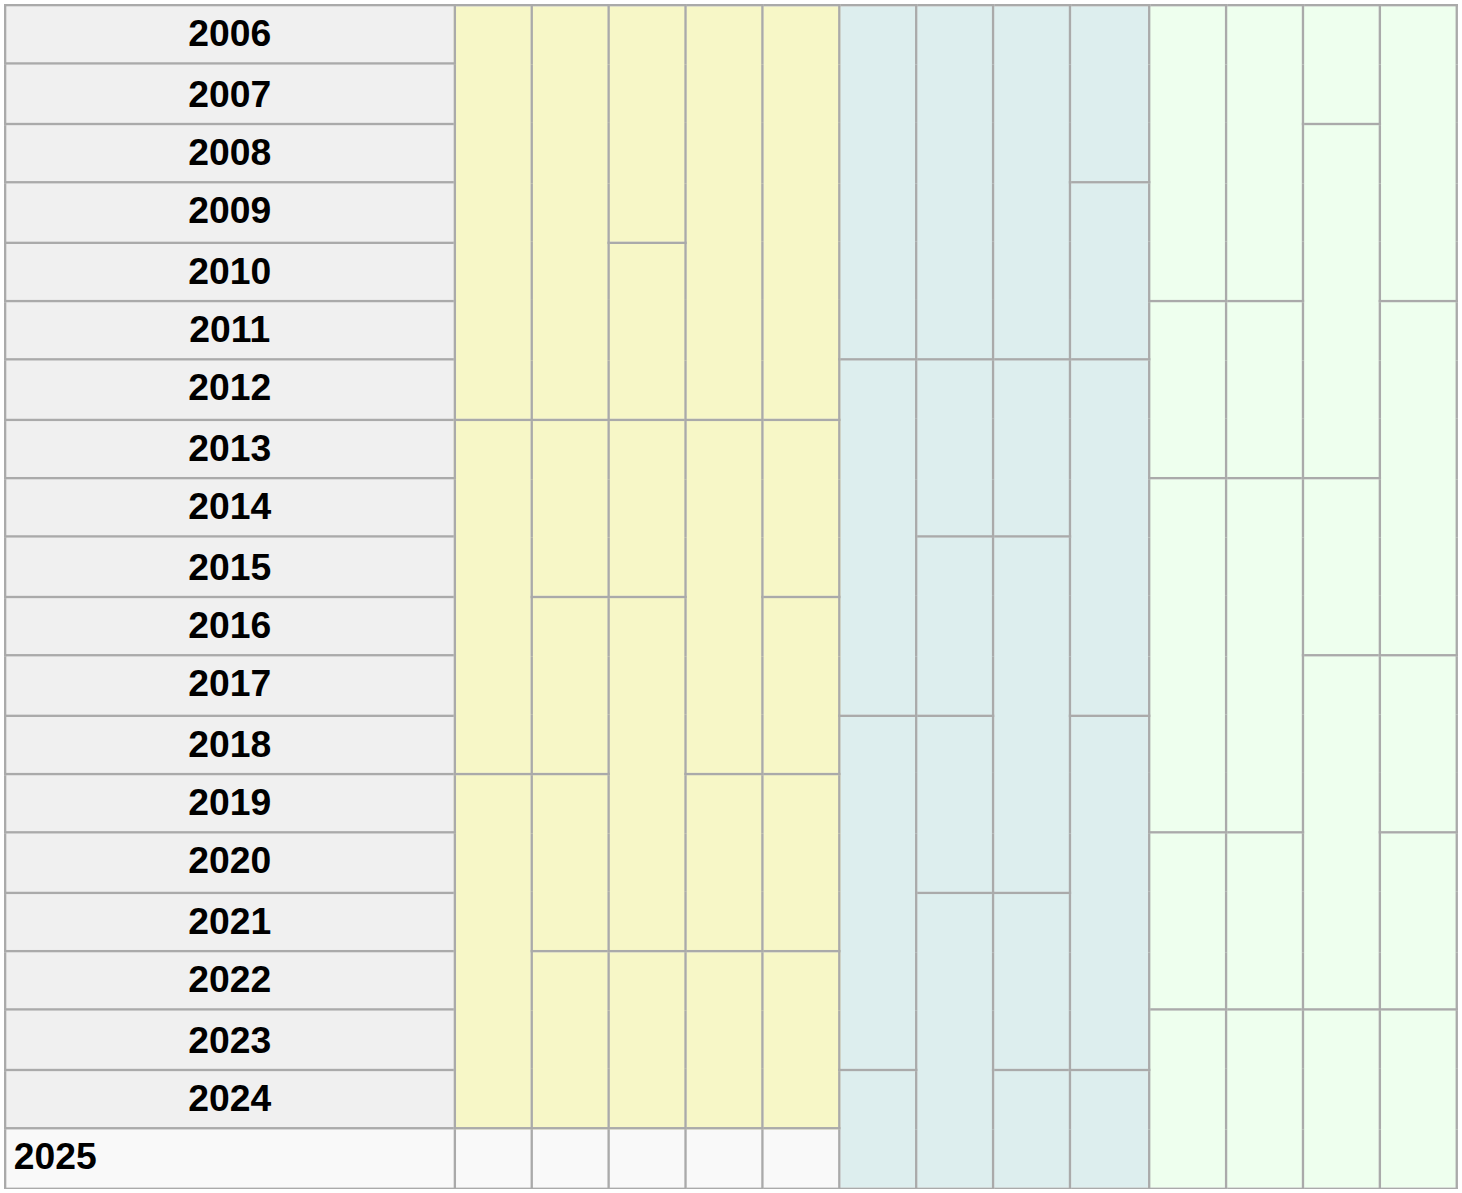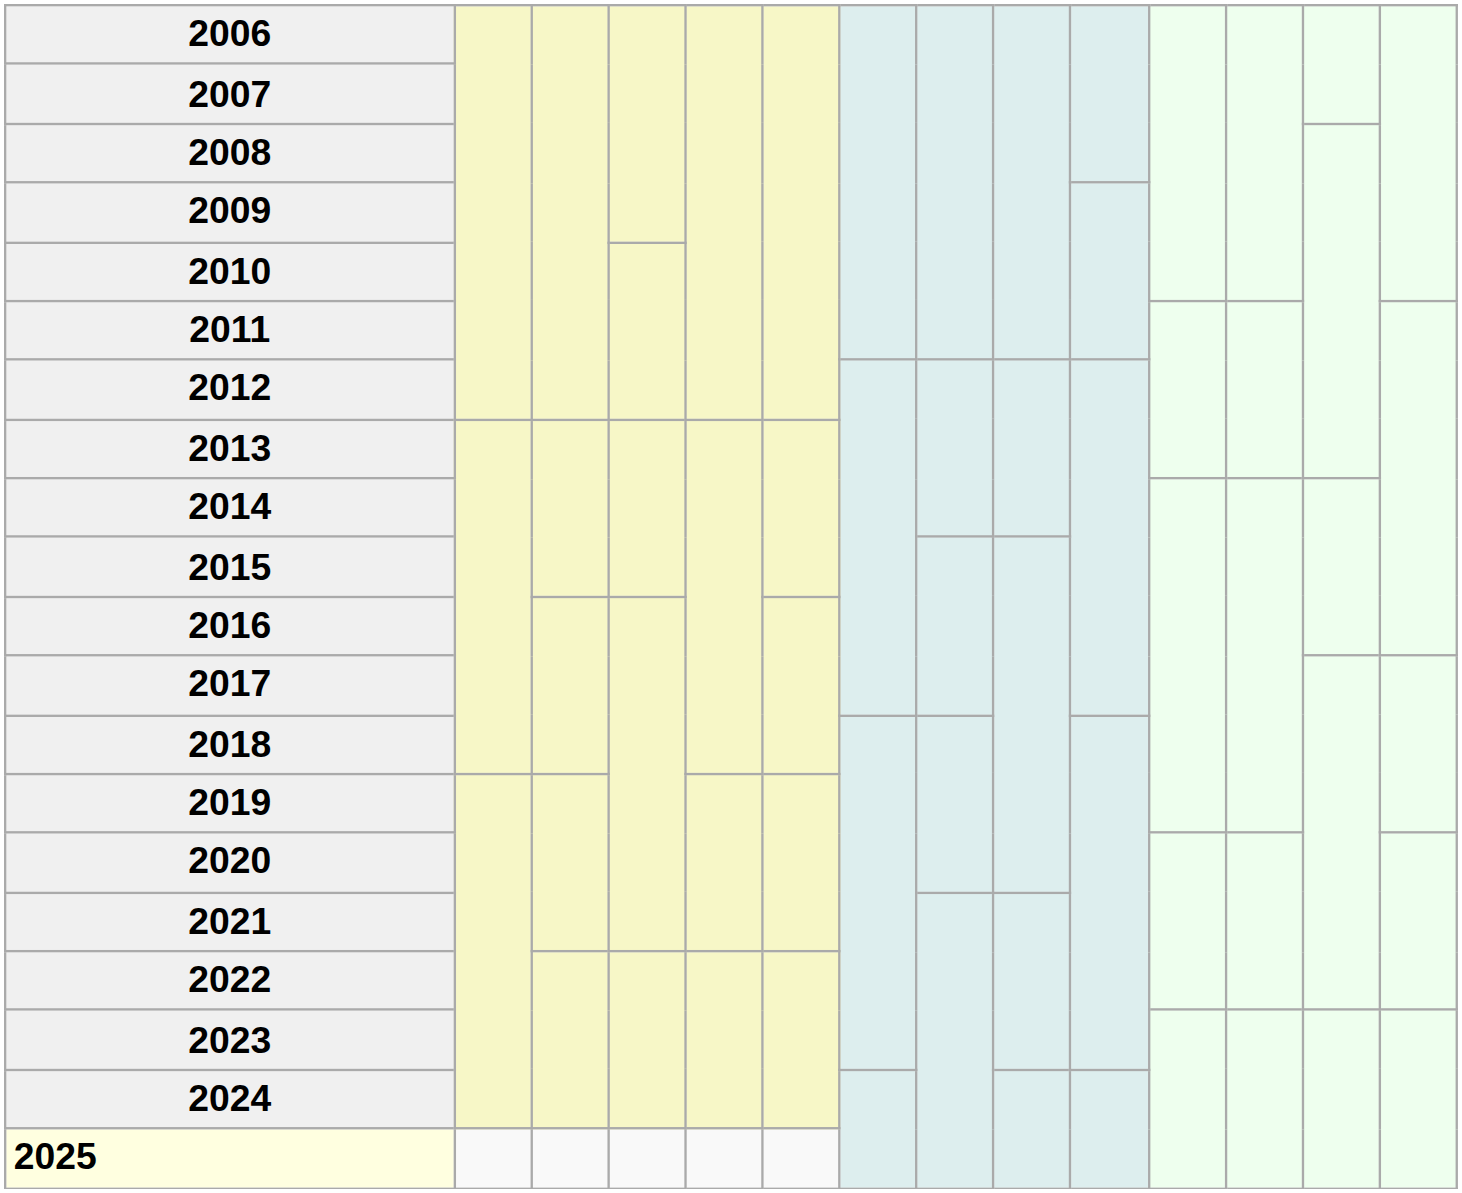2025 | 2006: no background -> lightyellow background
